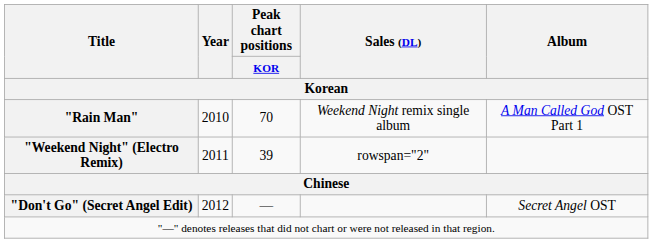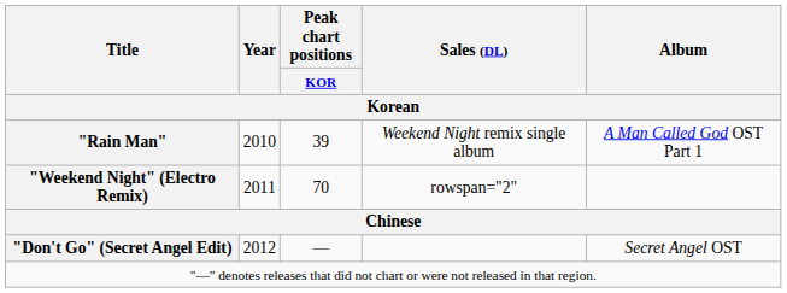"Rain Man" | Peak chart positions / KOR: 70 -> 39
"Weekend Night" (Electro Remix) | Peak chart positions / KOR: 39 -> 70
